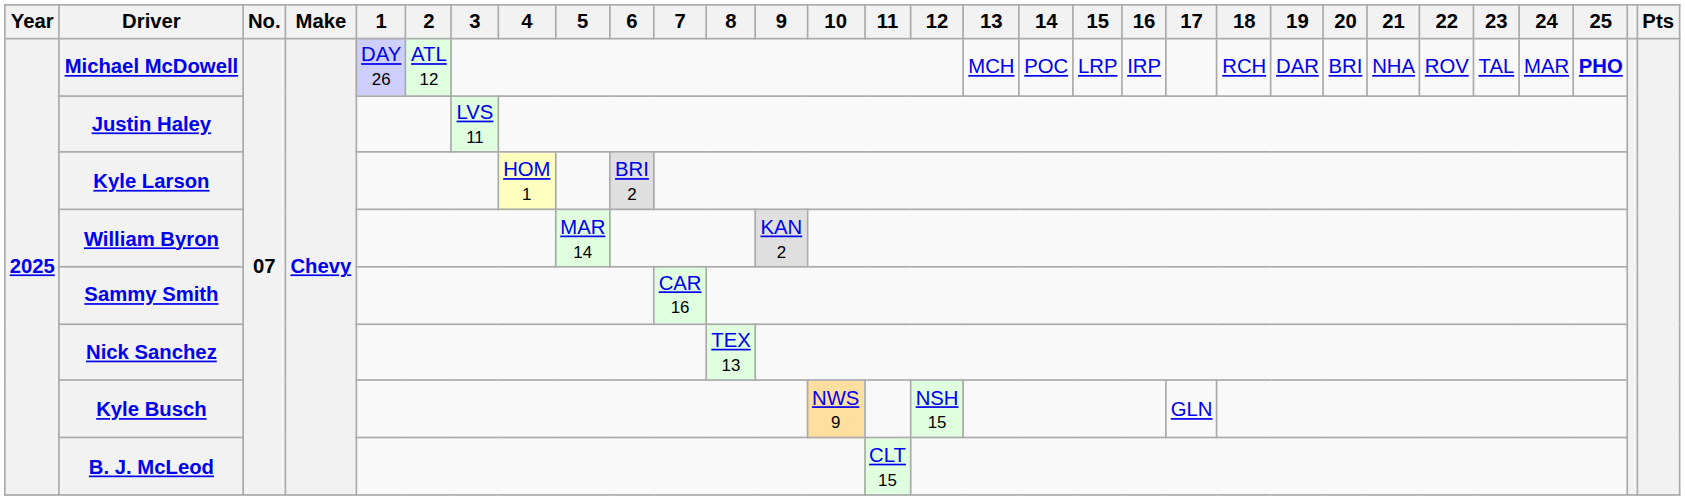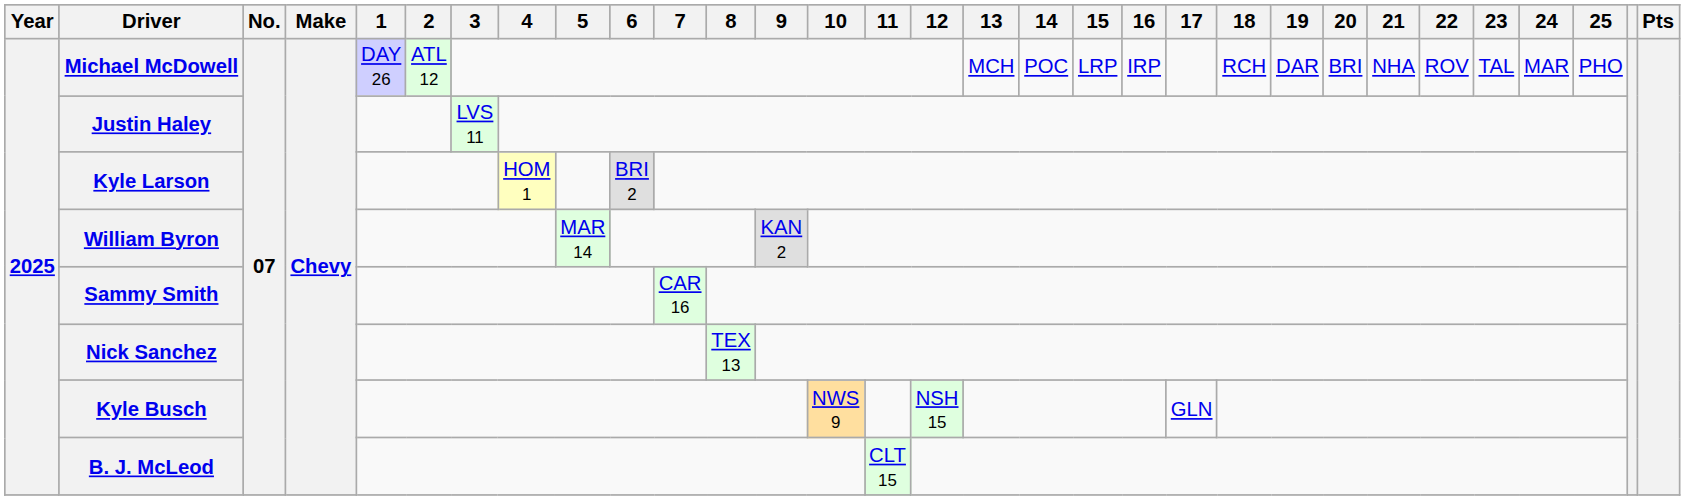Michael McDowell | 25: bold -> normal
